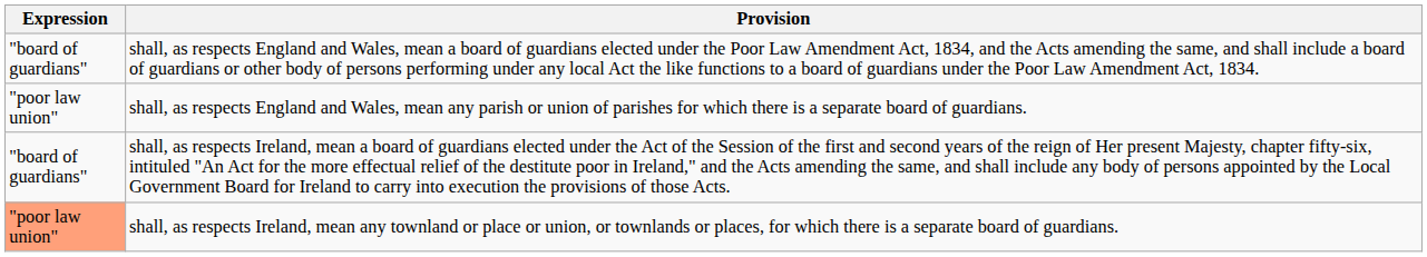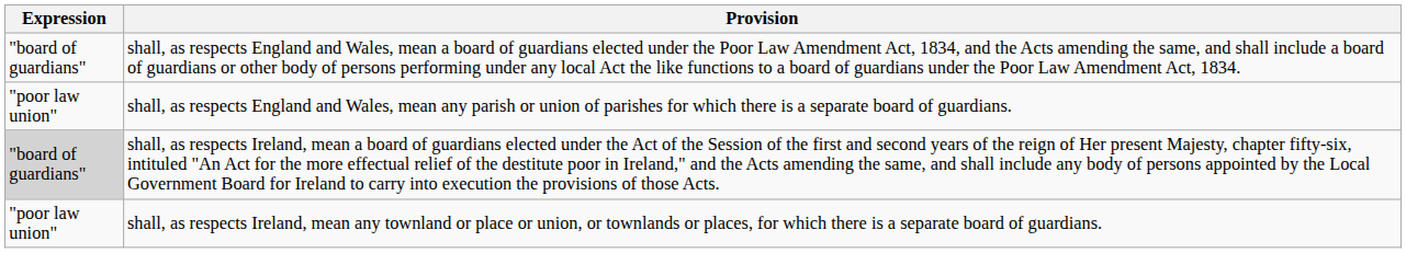row 4 | Expression: no background -> lightgrey background
row 5 | Expression: lightsalmon background -> no background
